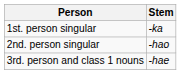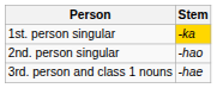1st. person singular | Stem: no background -> gold background
